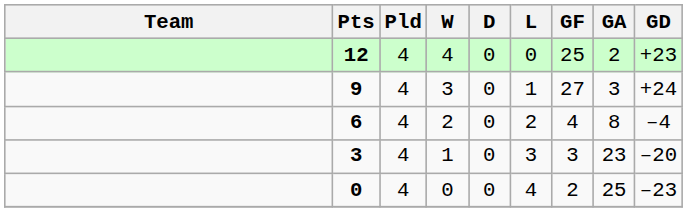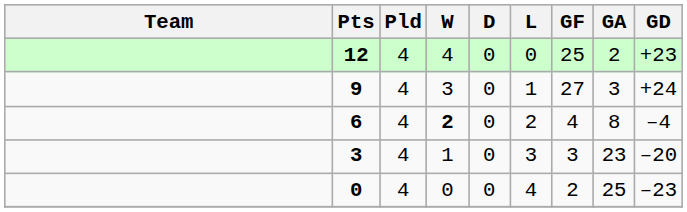6 | W: normal -> bold
